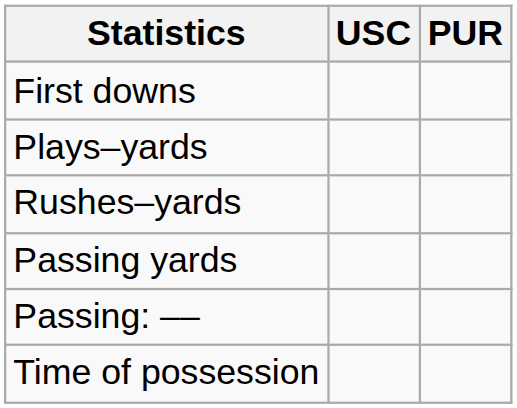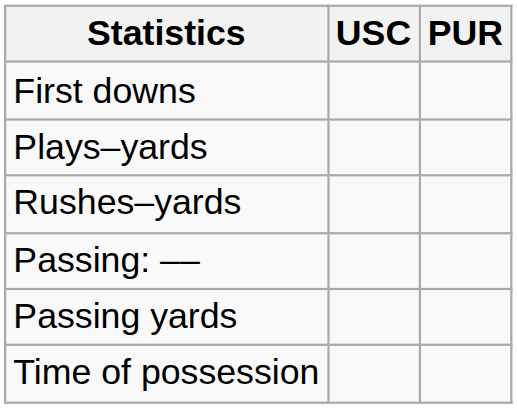rows swapped: Passing yards <-> Passing: ––
